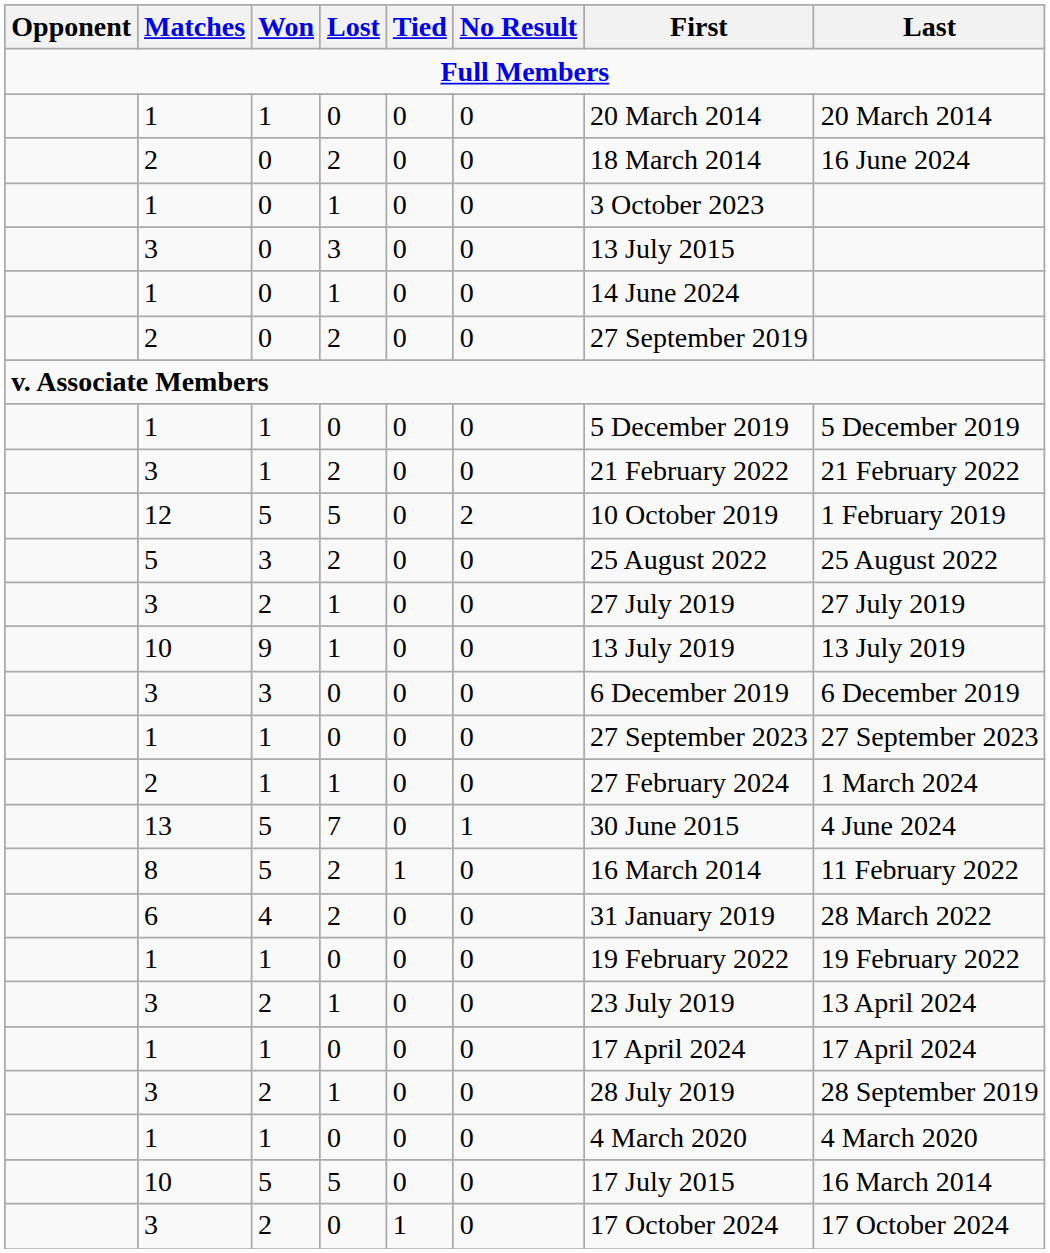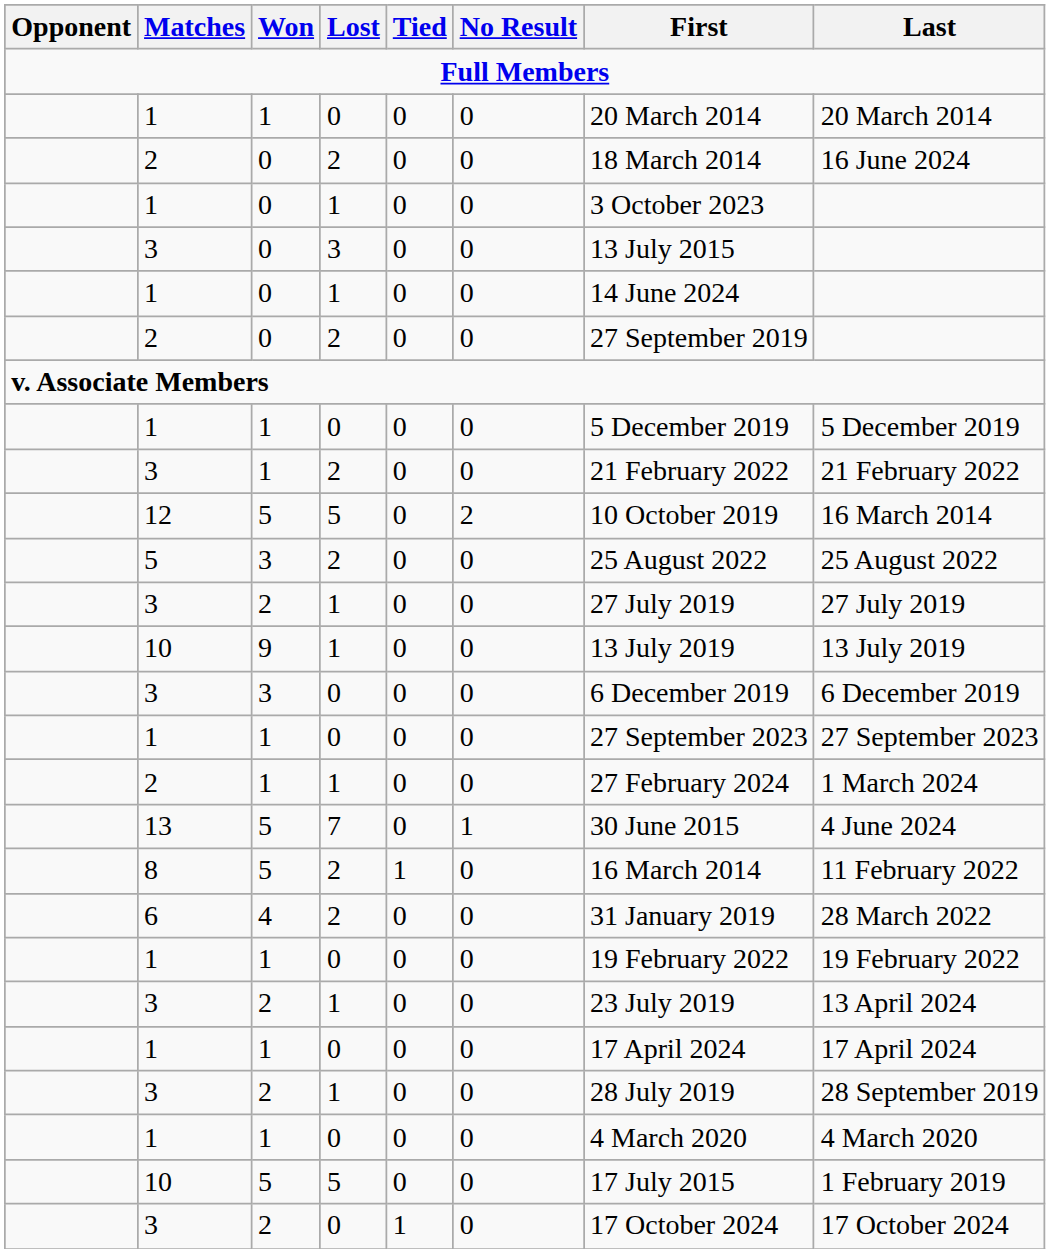12 | Last: 1 February 2019 -> 16 March 2014
10 / 5 | Last: 16 March 2014 -> 1 February 2019
